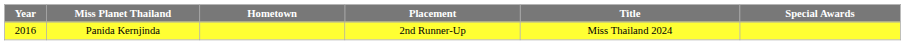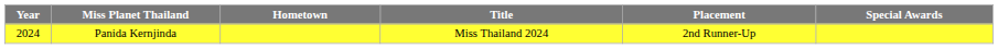columns swapped: Title <-> Placement
Panida Kernjinda | Year: 2016 -> 2024
